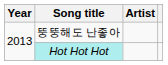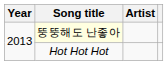뚱뚱해도 난좋아 | Song title: no background -> lightyellow background
Hot Hot Hot | Song title: paleturquoise background -> no background
